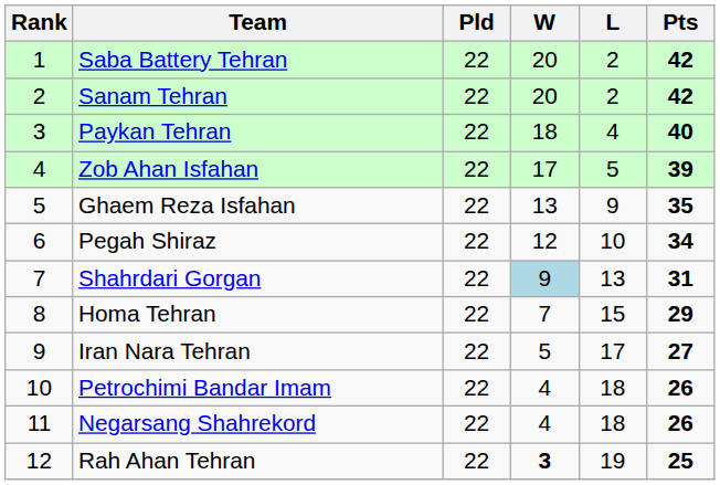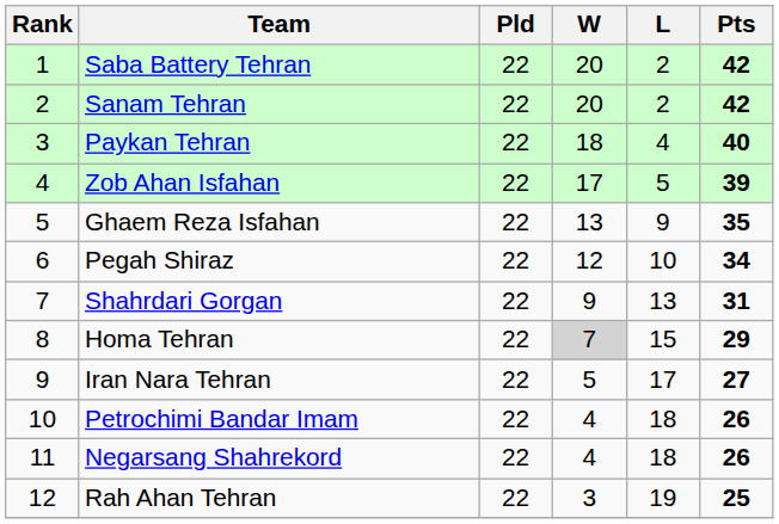Shahrdari Gorgan | W: lightblue background -> no background
Homa Tehran | W: no background -> lightgrey background
Rah Ahan Tehran | W: bold -> normal
